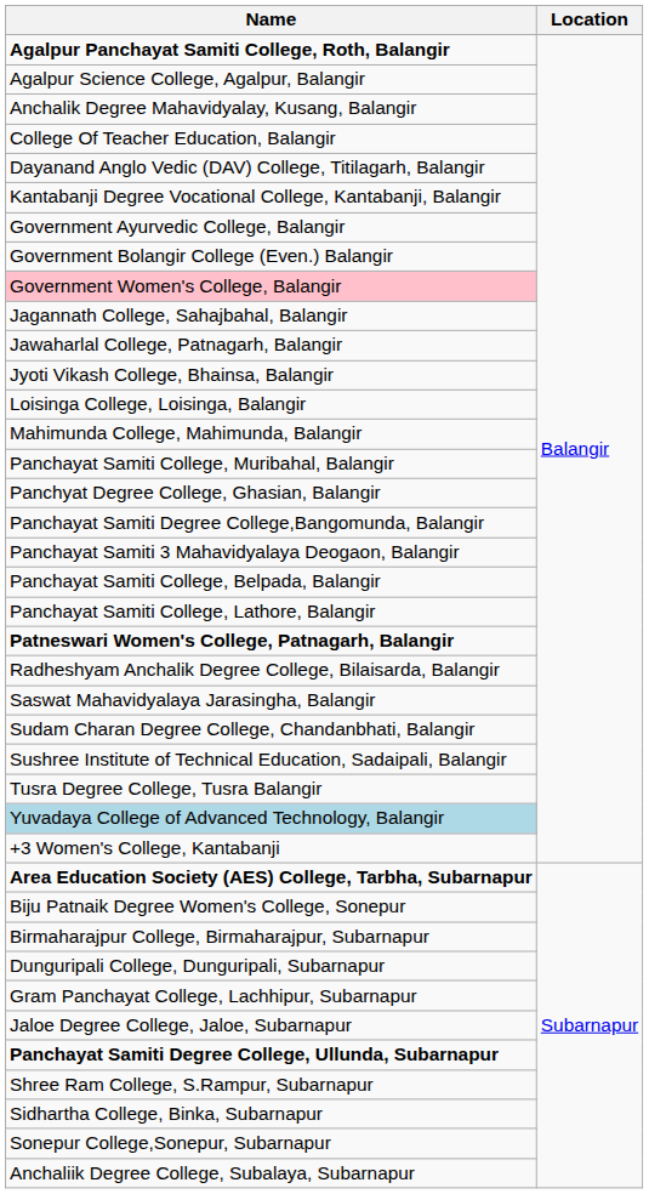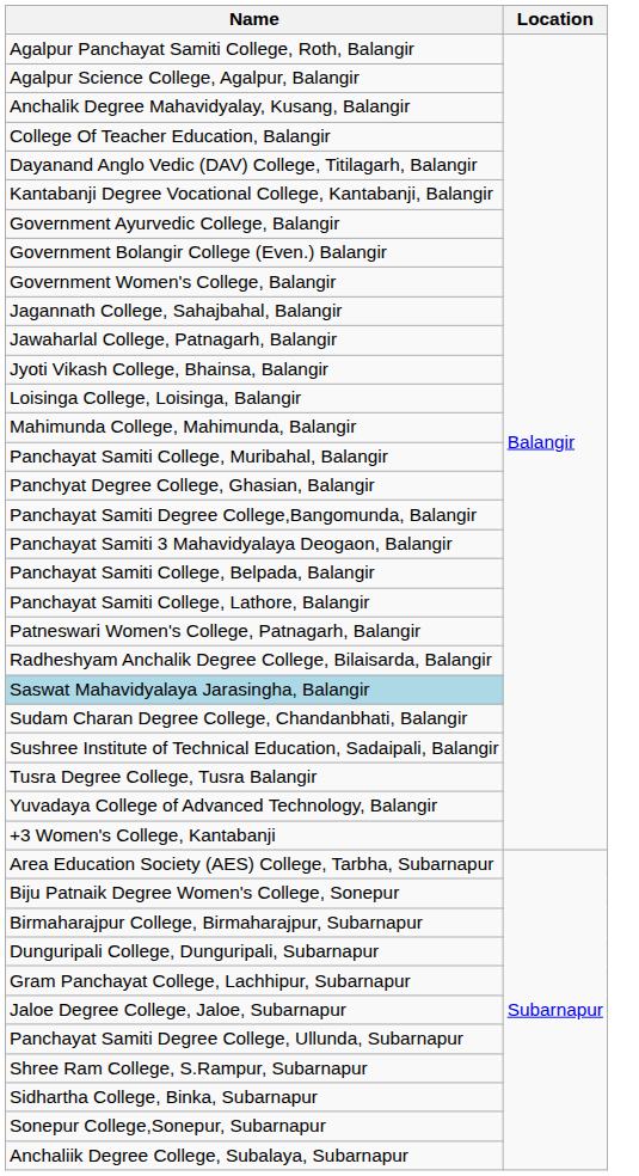Agalpur Panchayat Samiti College, Roth, Balangir | Name: bold -> normal
Government Women's College, Balangir | Name: pink background -> no background
Patneswari Women's College, Patnagarh, Balangir | Name: bold -> normal
Saswat Mahavidyalaya Jarasingha, Balangir | Name: no background -> lightblue background
Yuvadaya College of Advanced Technology, Balangir | Name: lightblue background -> no background
Area Education Society (AES) College, Tarbha, Subarnapur | Name: bold -> normal
Panchayat Samiti Degree College, Ullunda, Subarnapur | Name: bold -> normal
